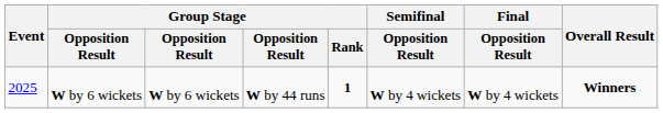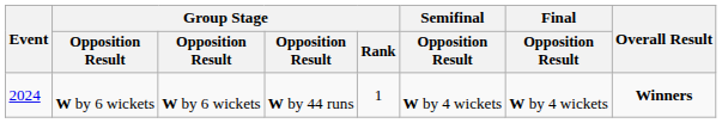row 3 | Event: 2025 -> 2024
row 3 | Group Stage / Rank: bold -> normal
